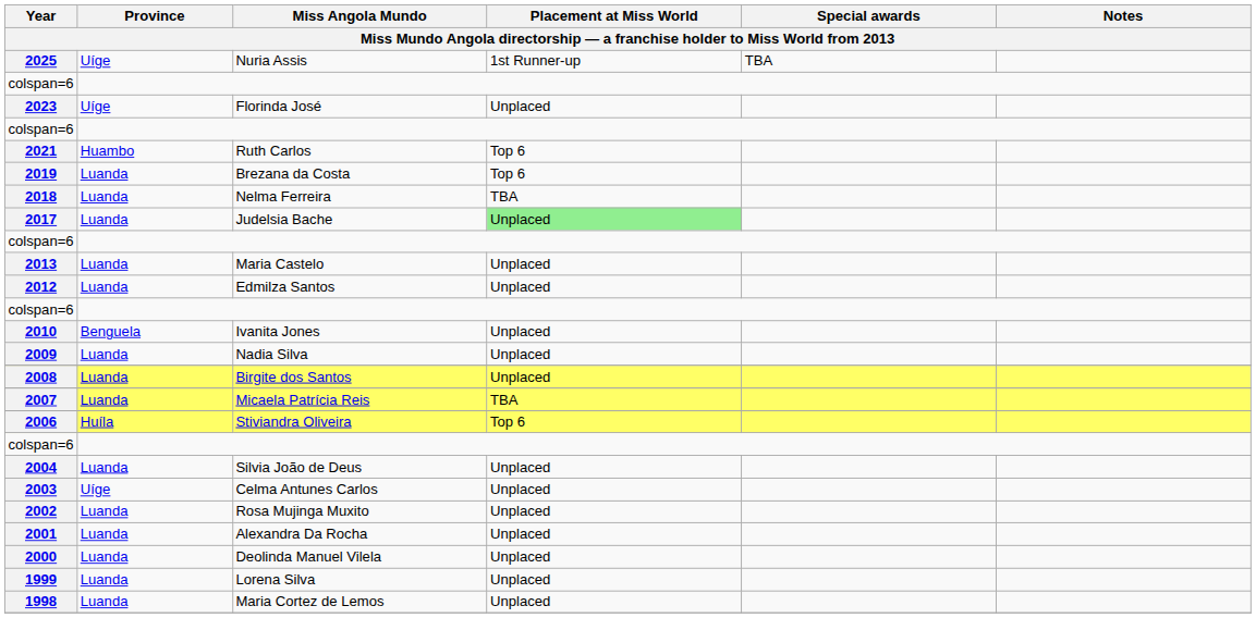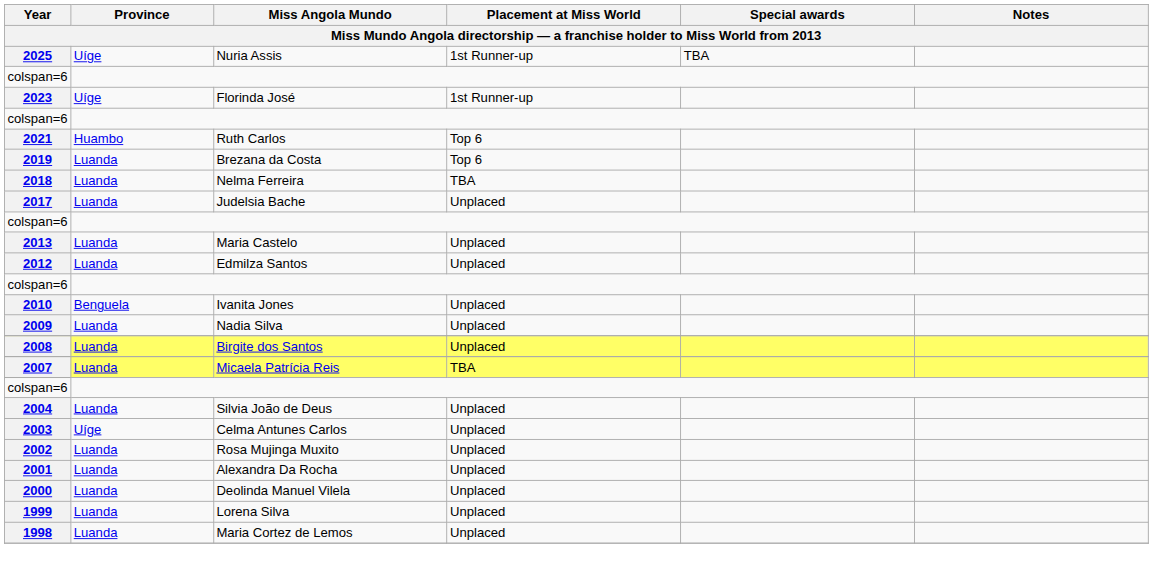2023 | Placement at Miss World: Unplaced -> 1st Runner-up
2017 | Placement at Miss World: lightgreen background -> no background
- row: 2006 | Huíla | Stiviandra Oliveira | Top 6
